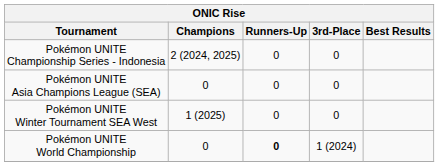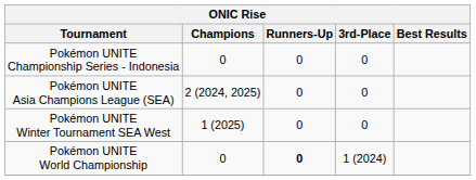Pokémon UNITE Championship Series - Indonesia | Champions: 2 (2024, 2025) -> 0
Pokémon UNITE Asia Champions League (SEA) | Champions: 0 -> 2 (2024, 2025)
